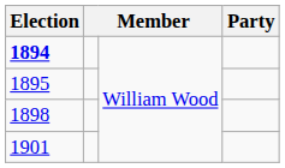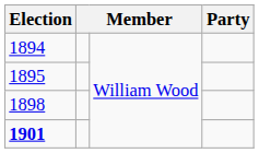1894 | Election: bold -> normal
1901 | Election: normal -> bold
